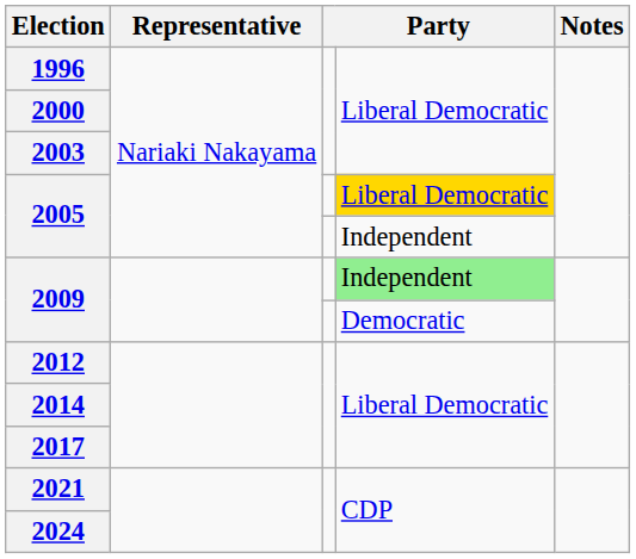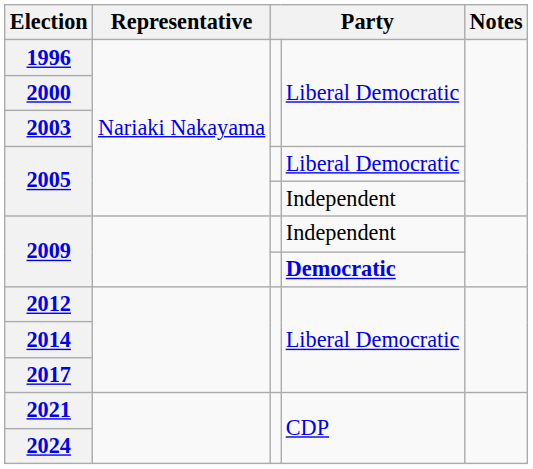2005 / Liberal Democratic | column 4: gold background -> no background
2009 / Independent | column 4: lightgreen background -> no background
2009 / Democratic | column 4: normal -> bold
